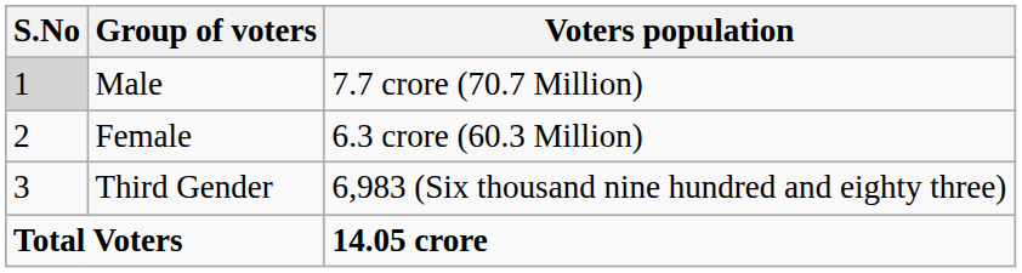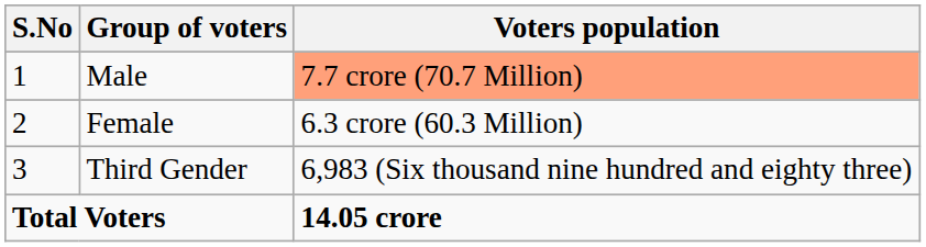Male | S.No: lightgrey background -> no background
Male | Voters population: no background -> lightsalmon background
